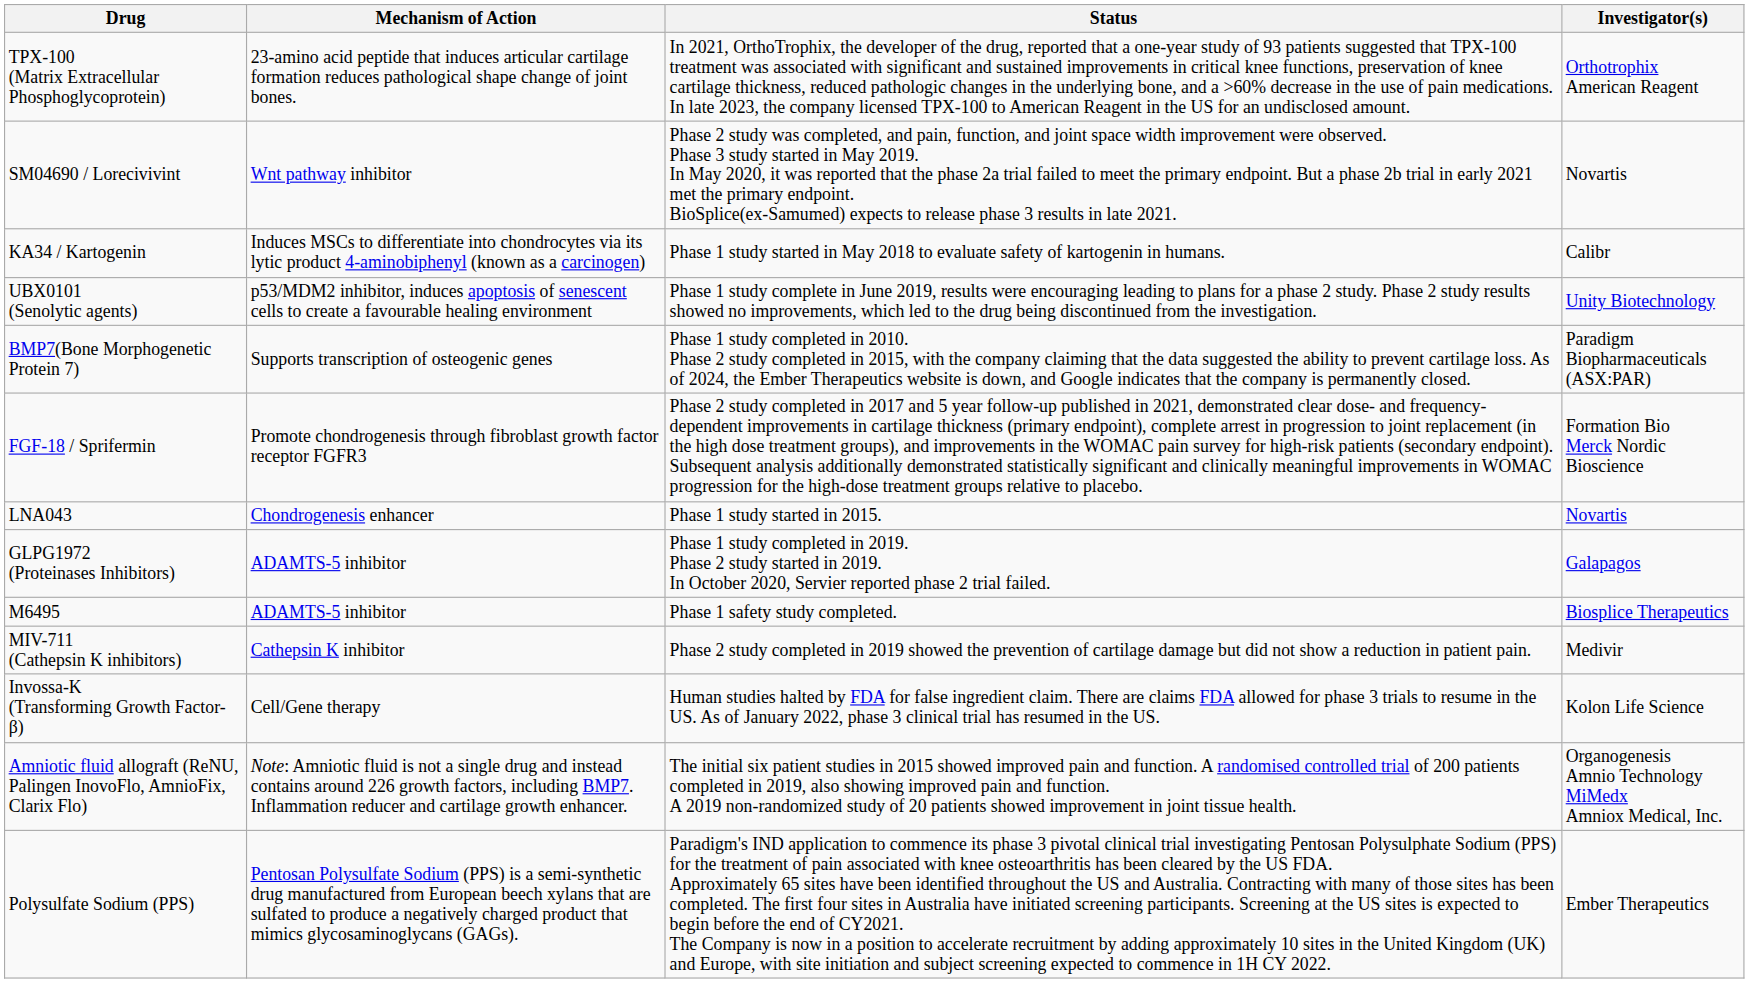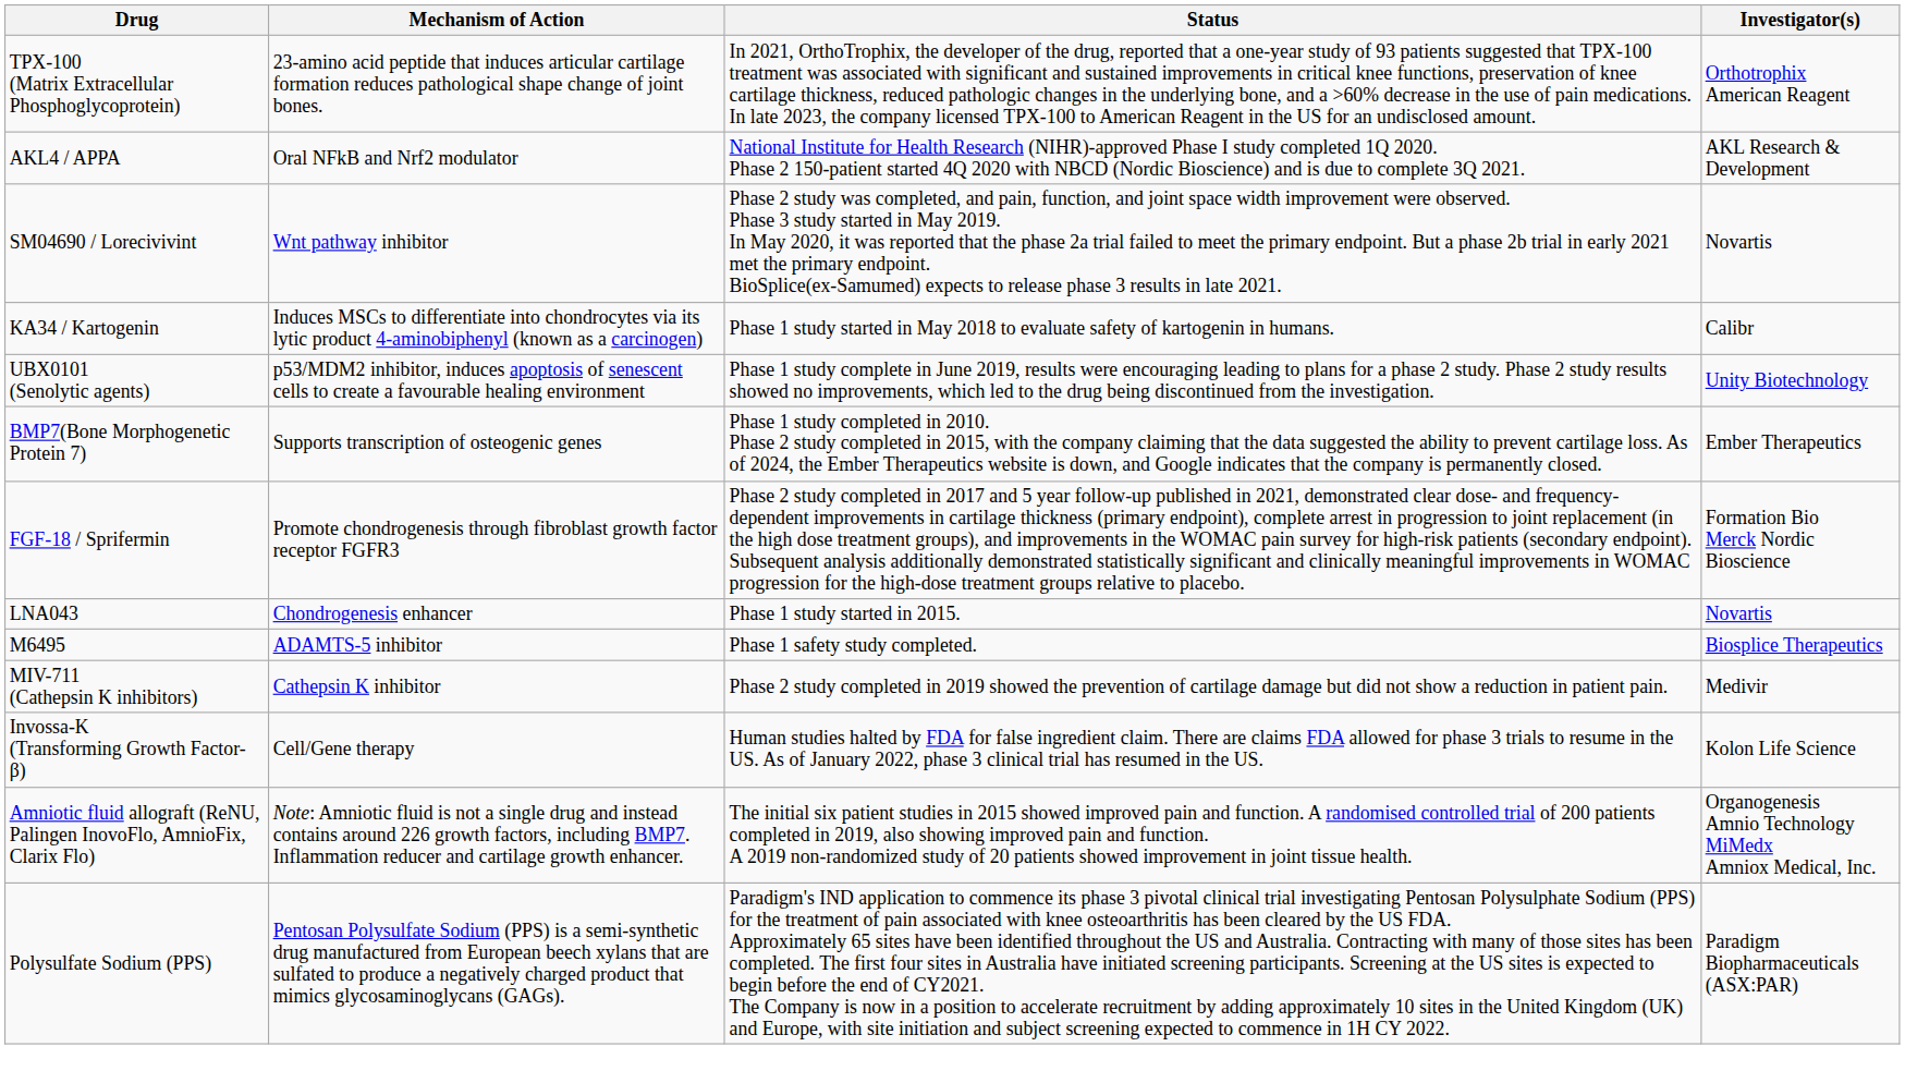+ row: AKL4 / APPA | Oral NFkB and Nrf2 modulator | National Institute for Health Research (NIHR)-approved Phase I study completed 1Q 2020. Phase 2 150-patient started 4Q 2020 with NBCD (Nordic Bioscience) and is due to complete 3Q 2021. | AKL Research & Development
BMP7(Bone Morphogenetic Protein 7) | Investigator(s): Paradigm Biopharmaceuticals (ASX:PAR) -> Ember Therapeutics
- row: GLPG1972 (Proteinases Inhibitors) | ADAMTS-5 inhibitor | Phase 1 study completed in 2019. Phase 2 study started in 2019. In October 2020, Servier reported phase 2 trial failed. | Galapagos
Polysulfate Sodium (PPS) | Investigator(s): Ember Therapeutics -> Paradigm Biopharmaceuticals (ASX:PAR)
